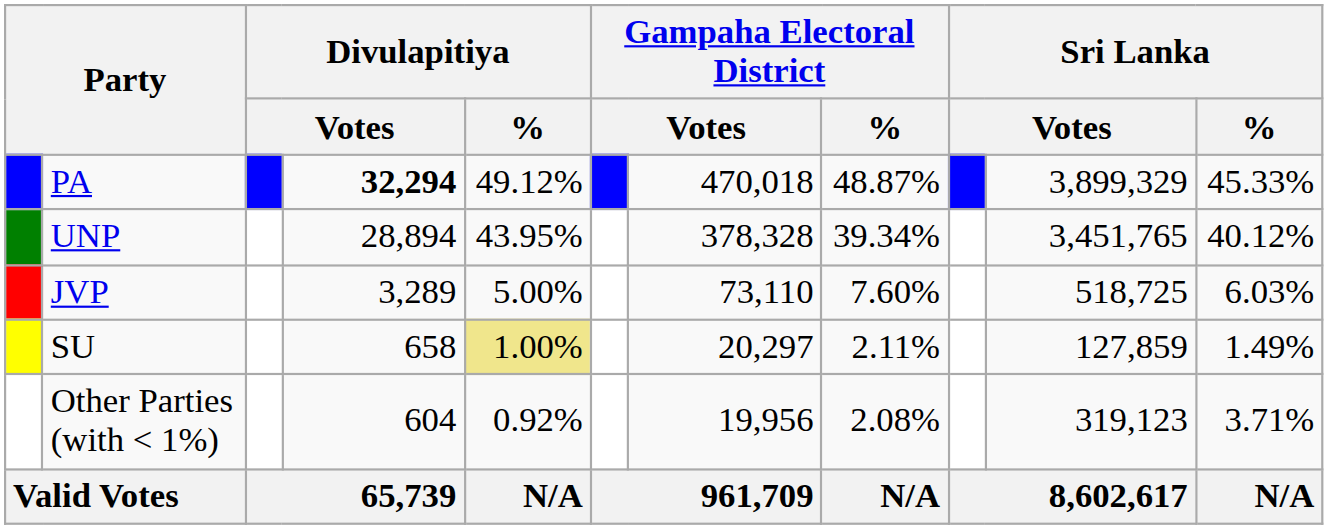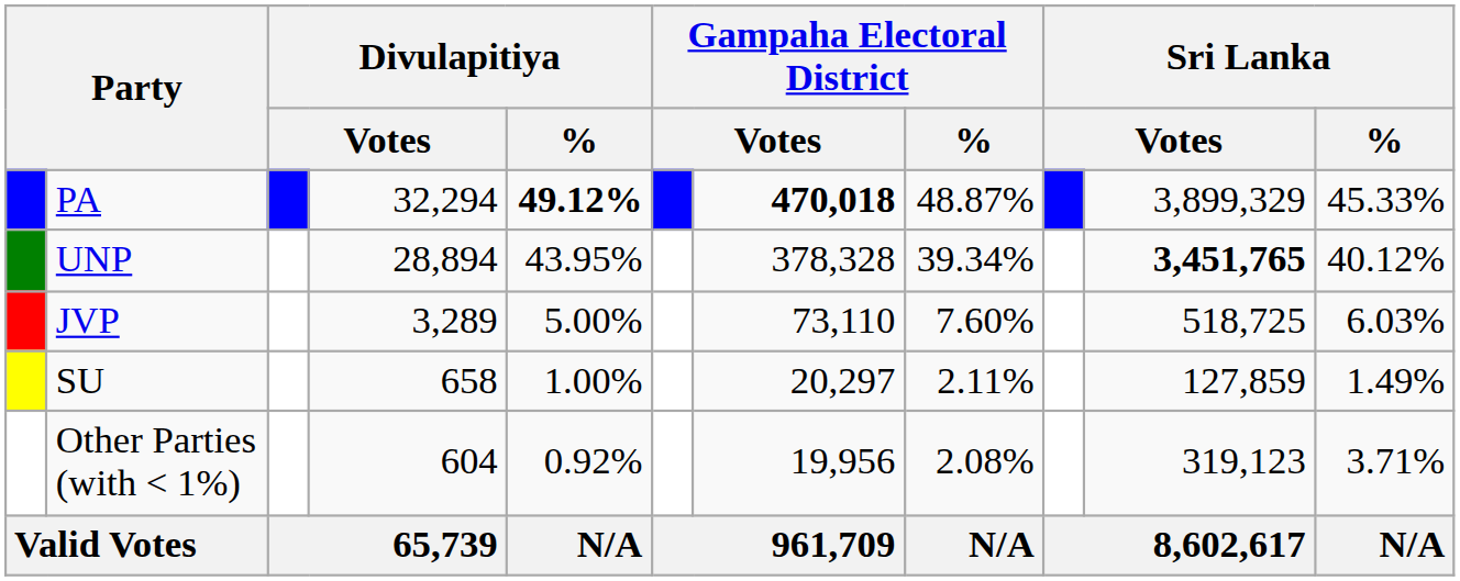PA | column 4: bold -> normal
PA | Divulapitiya / %: normal -> bold
PA | column 7: normal -> bold
UNP | column 10: normal -> bold
SU | Divulapitiya / %: khaki background -> no background
